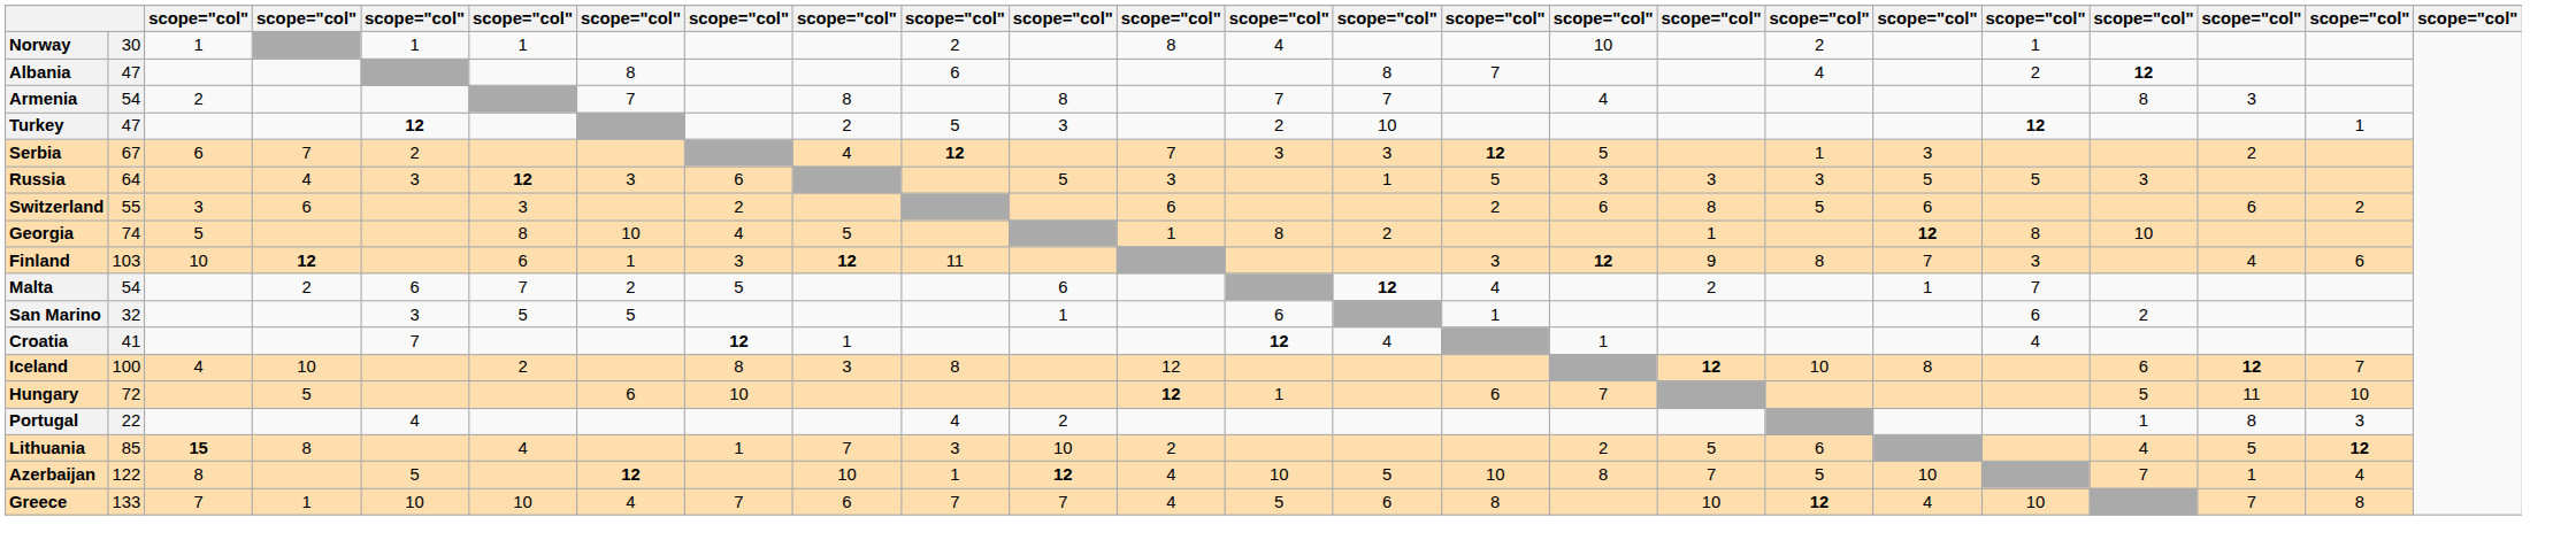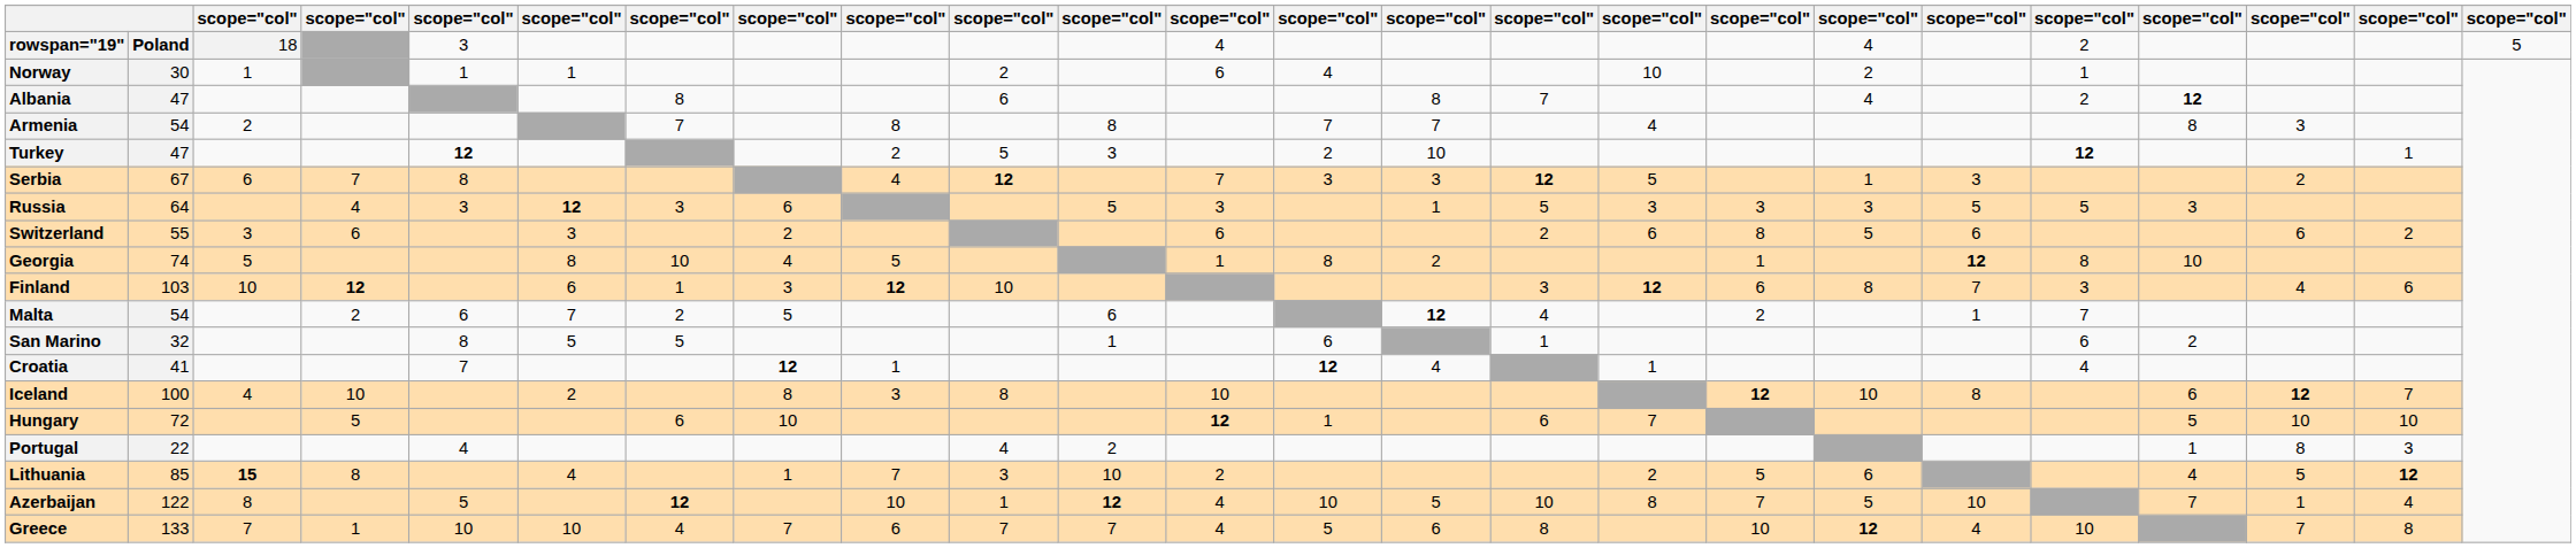+ row: rowspan="19" | Poland | 18 | 3 | 4 | 4 | 2 | 5
Norway | column 12: 8 -> 6
Serbia | column 5: 2 -> 8
Finland | column 10: 11 -> 10
Finland | column 17: 9 -> 6
San Marino | column 5: 3 -> 8
Iceland | column 12: 12 -> 10
Hungary | column 22: 11 -> 10
